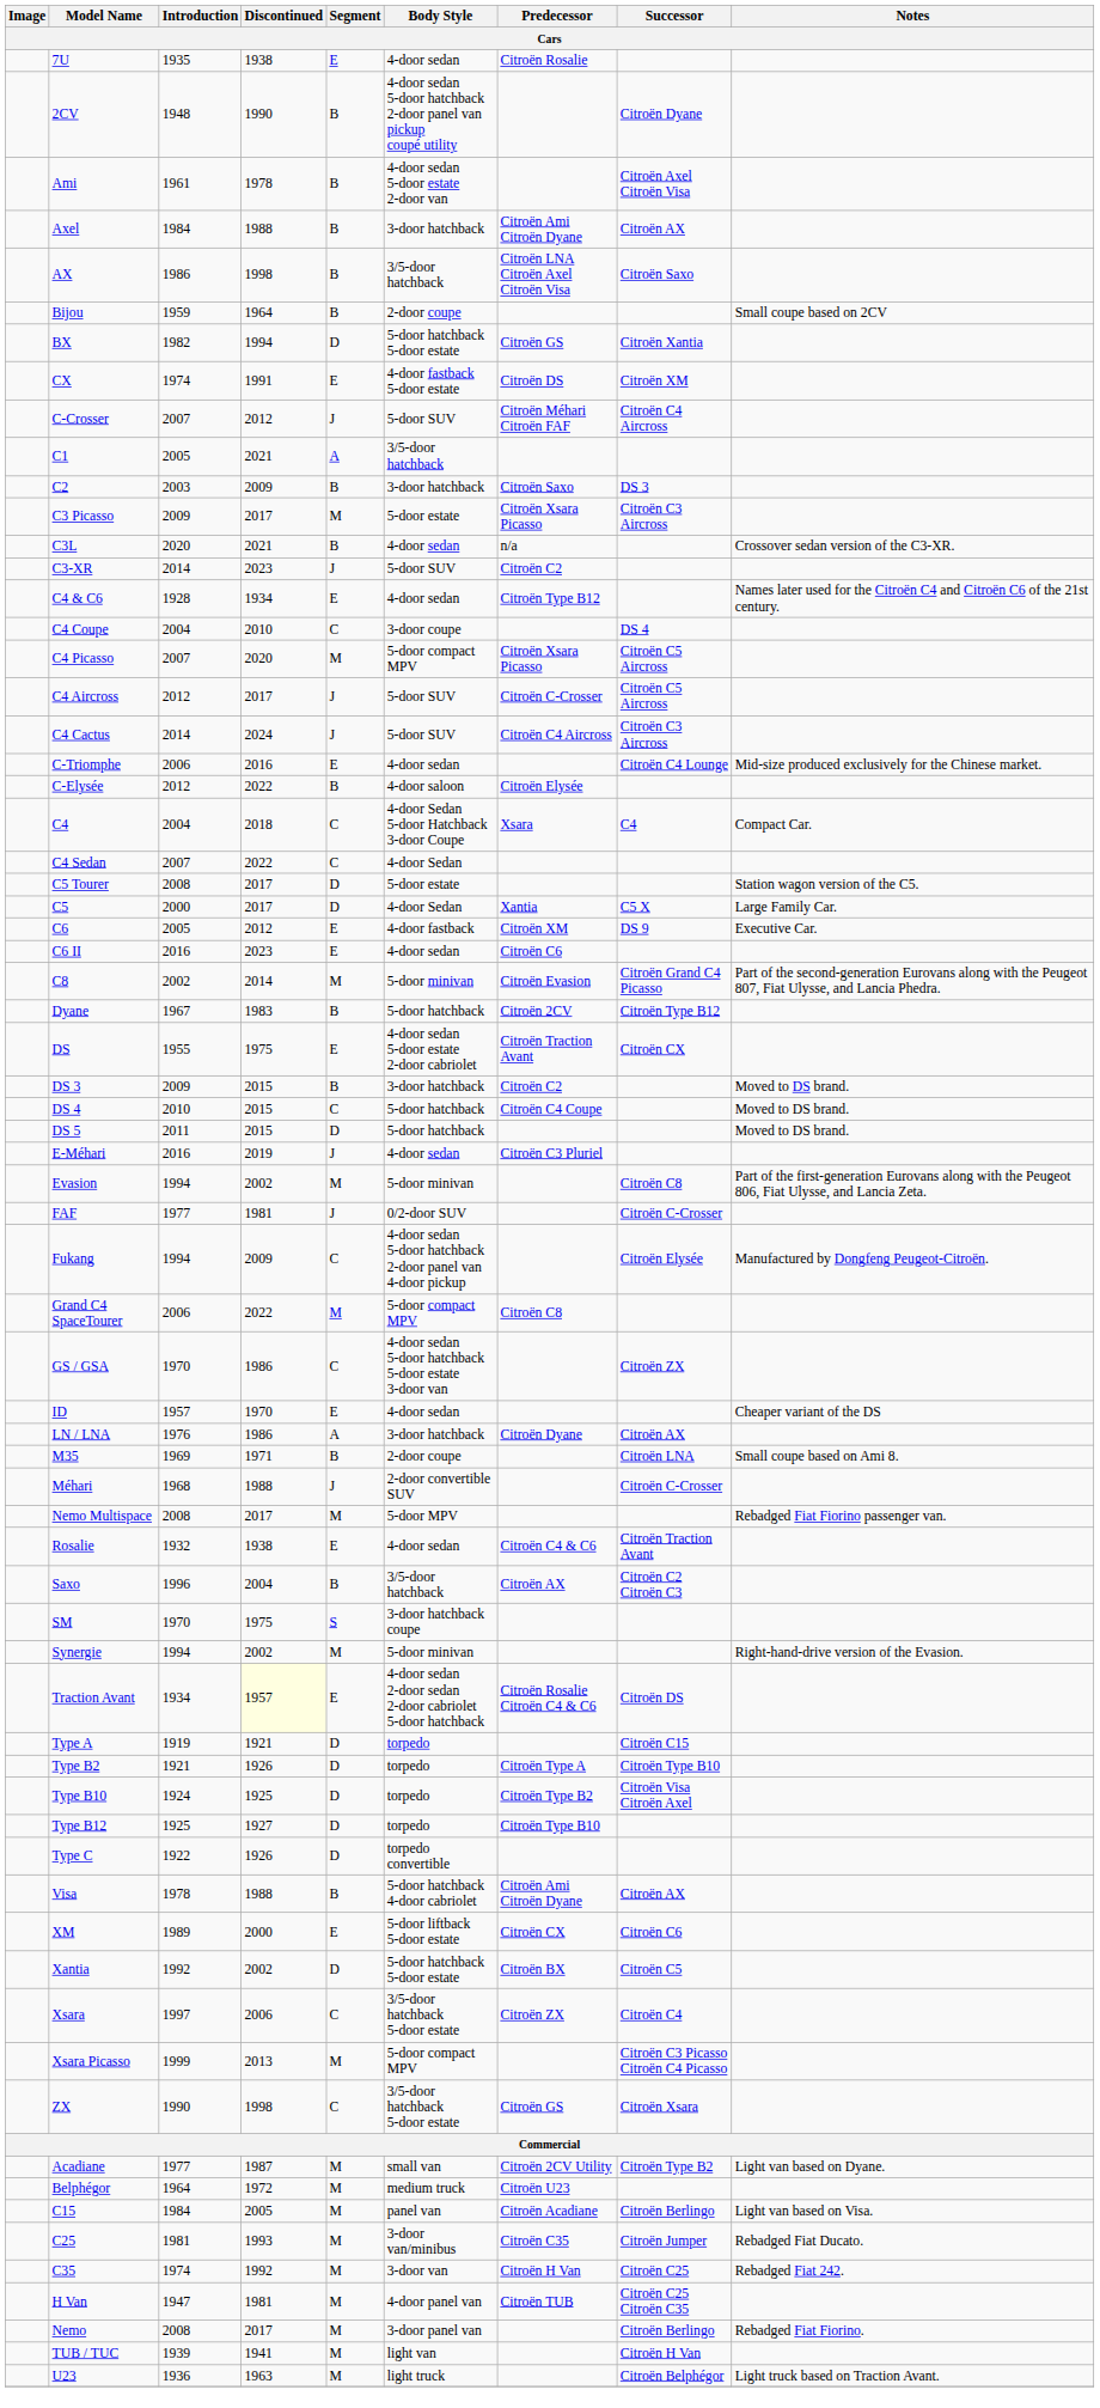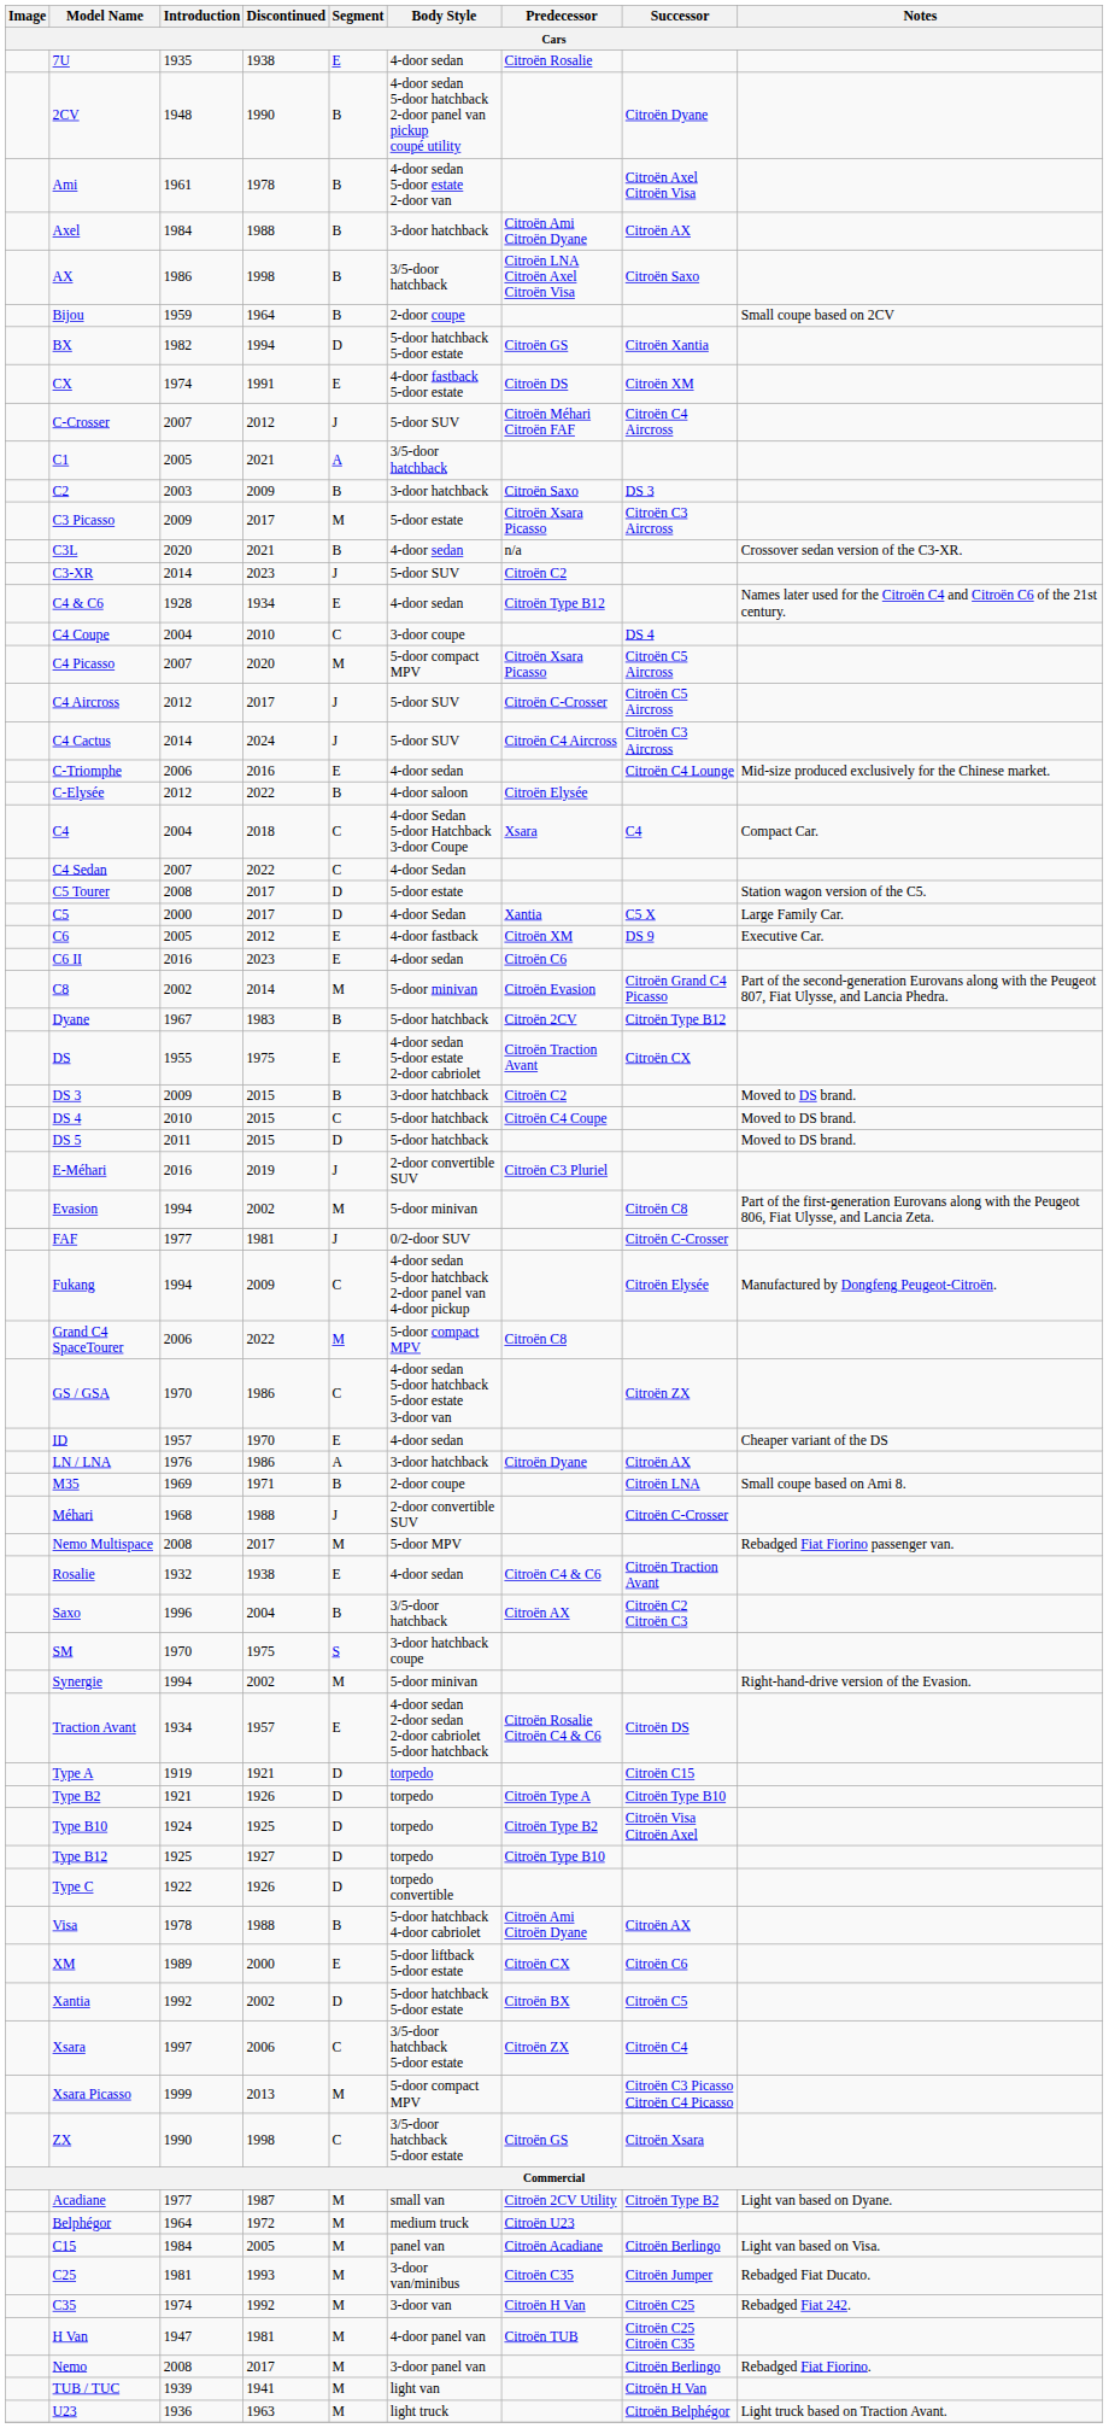E-Méhari | Body Style: 4-door sedan -> 2-door convertible SUV
Traction Avant | Discontinued: lightyellow background -> no background
